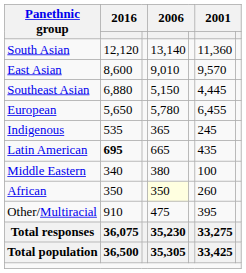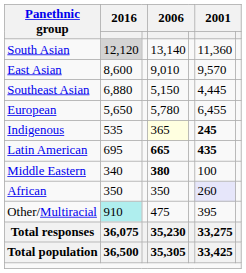South Asian | column 2: no background -> lightgrey background
Indigenous | column 4: no background -> lightyellow background
Indigenous | column 6: normal -> bold
Latin American | column 2: bold -> normal
Latin American | column 4: normal -> bold
Latin American | column 6: normal -> bold
Middle Eastern | column 4: normal -> bold
African | column 4: lightyellow background -> no background
African | column 6: no background -> lavender background
Other/Multiracial | column 2: no background -> paleturquoise background
